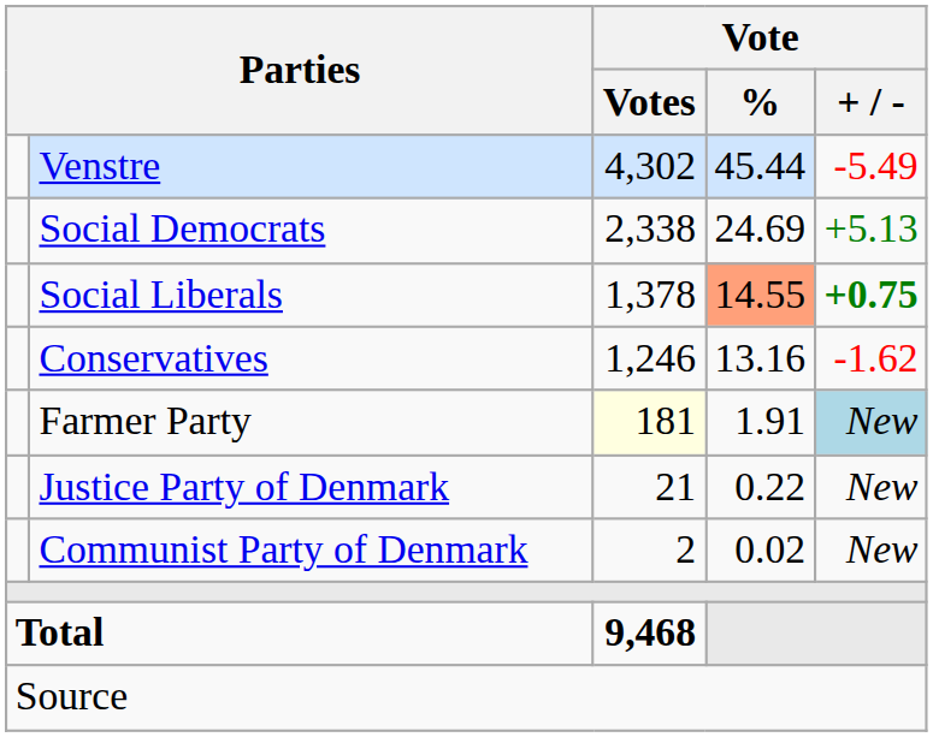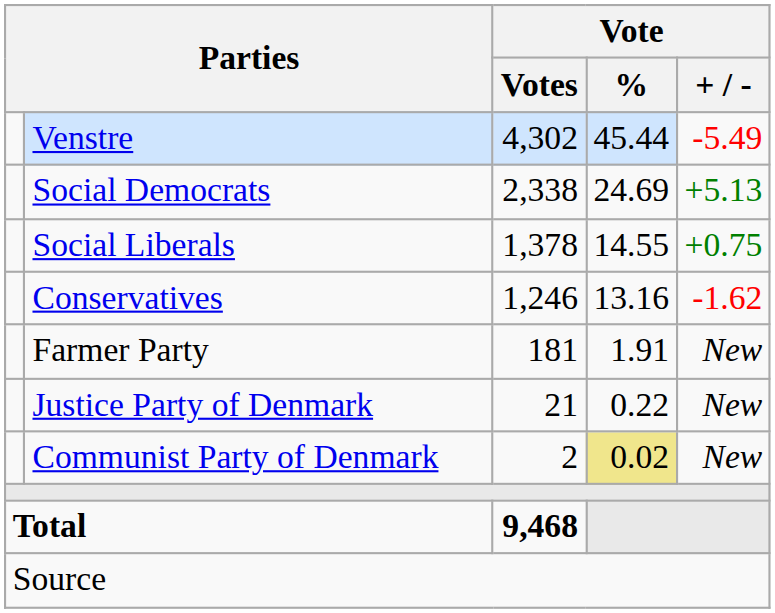Social Liberals | Vote / %: lightsalmon background -> no background
Social Liberals | Vote / + / -: bold -> normal
Farmer Party | Vote / Votes: lightyellow background -> no background
Farmer Party | Vote / + / -: lightblue background -> no background
Communist Party of Denmark | Vote / %: no background -> khaki background
